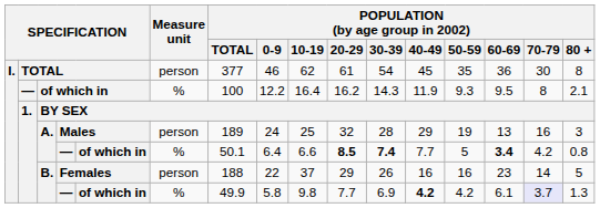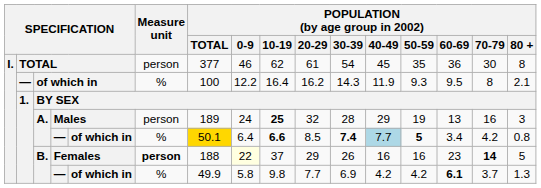Males | POPULATION (by age group in 2002) / 10-19: normal -> bold
A. / — | POPULATION (by age group in 2002) / TOTAL: no background -> gold background
A. / — | POPULATION (by age group in 2002) / 10-19: normal -> bold
A. / — | POPULATION (by age group in 2002) / 20-29: bold -> normal
A. / — | POPULATION (by age group in 2002) / 40-49: no background -> lightblue background
A. / — | POPULATION (by age group in 2002) / 50-59: normal -> bold
A. / — | POPULATION (by age group in 2002) / 60-69: bold -> normal
Females | Measure unit: normal -> bold
Females | POPULATION (by age group in 2002) / 0-9: no background -> lightyellow background
Females | POPULATION (by age group in 2002) / 70-79: normal -> bold
B. / — | POPULATION (by age group in 2002) / 40-49: bold -> normal
B. / — | POPULATION (by age group in 2002) / 60-69: normal -> bold
B. / — | POPULATION (by age group in 2002) / 70-79: lavender background -> no background
